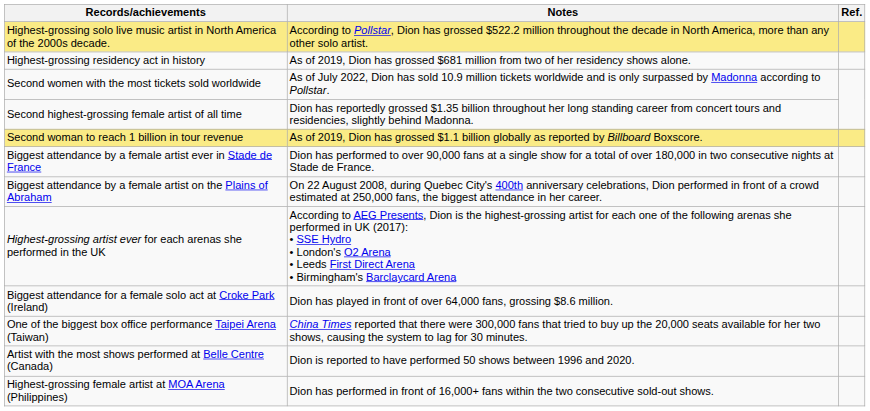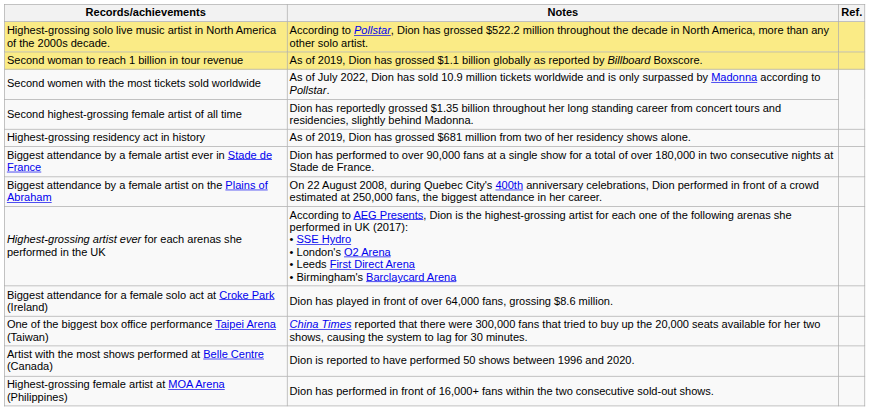rows swapped: Second woman to reach 1 billion in tour revenue <-> Highest-grossing residency act in history
